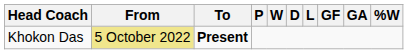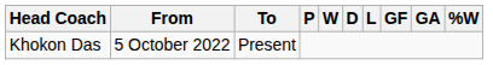Khokon Das | From: khaki background -> no background
Khokon Das | To: bold -> normal
